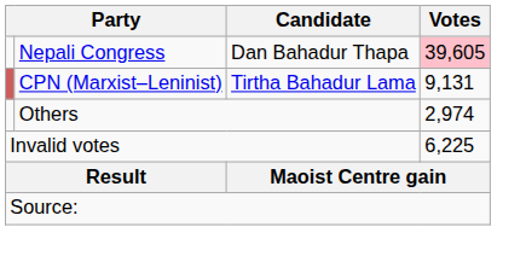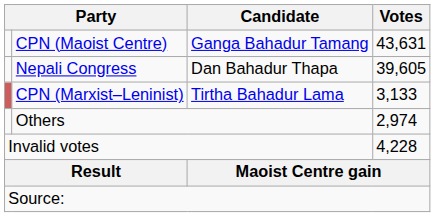+ row: CPN (Maoist Centre) | Ganga Bahadur Tamang | 43,631
Nepali Congress | Votes: pink background -> no background
CPN (Marxist–Leninist) | Votes: 9,131 -> 3,133
Invalid votes | Votes: 6,225 -> 4,228
